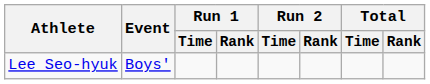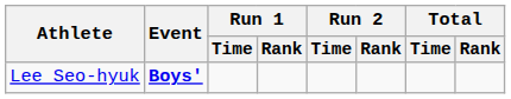Lee Seo-hyuk | Event: normal -> bold
